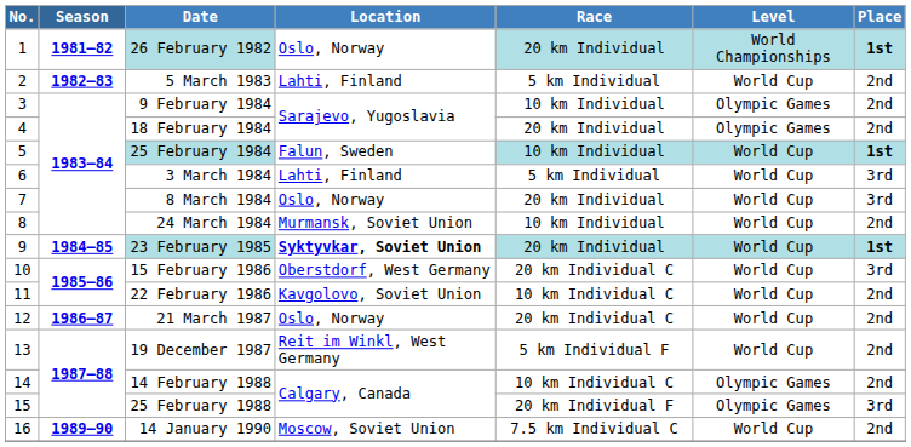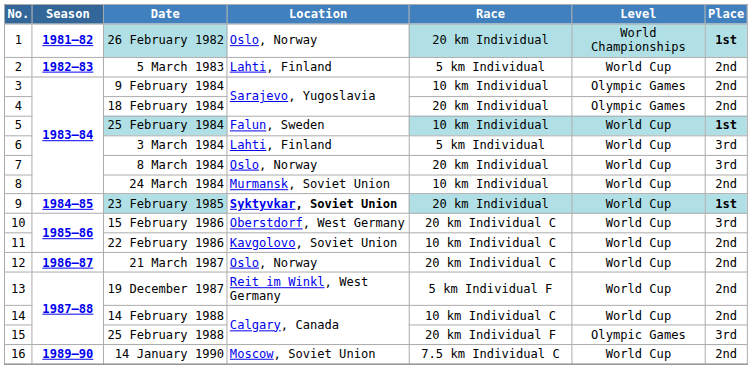14 February 1988 | Level: Olympic Games -> World Cup
